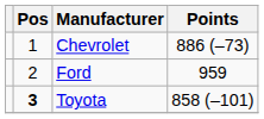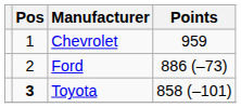Chevrolet | Points: 886 (–73) -> 959
Ford | Points: 959 -> 886 (–73)
